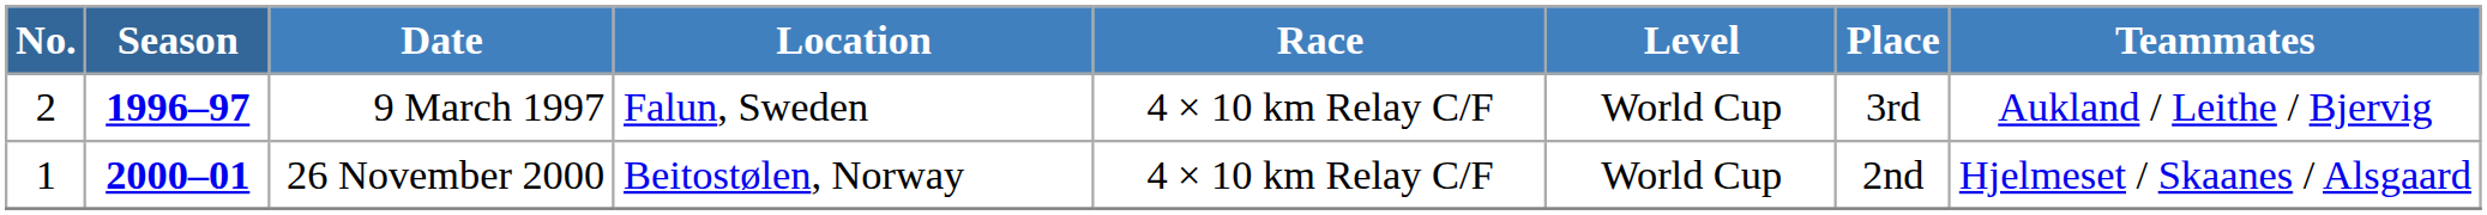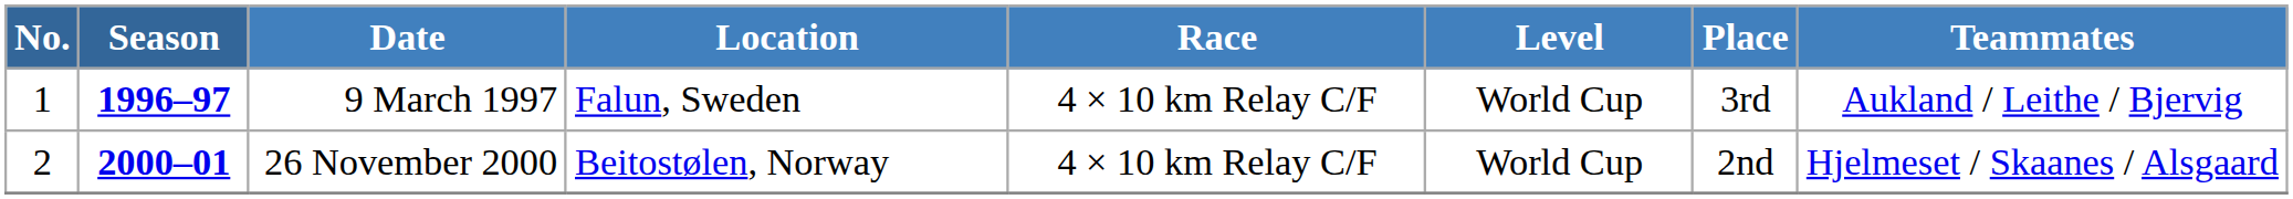9 March 1997 | No.: 2 -> 1
26 November 2000 | No.: 1 -> 2
